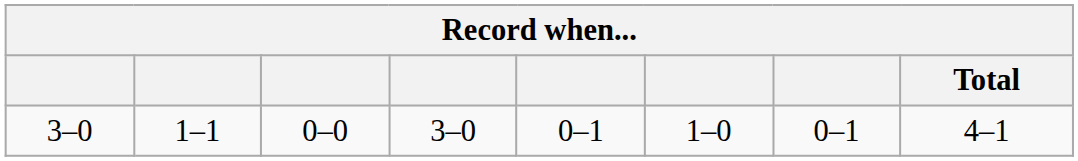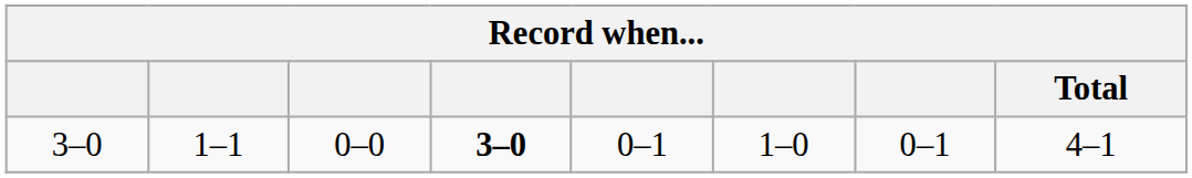row 3 | column 4: normal -> bold
